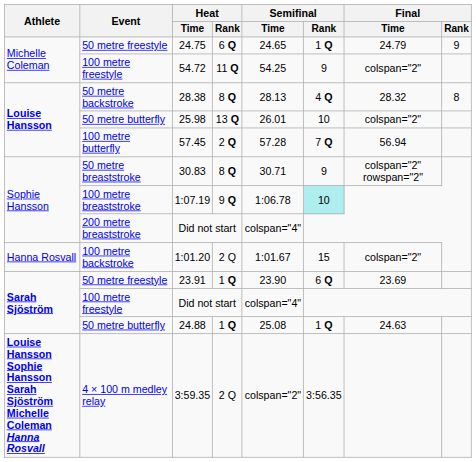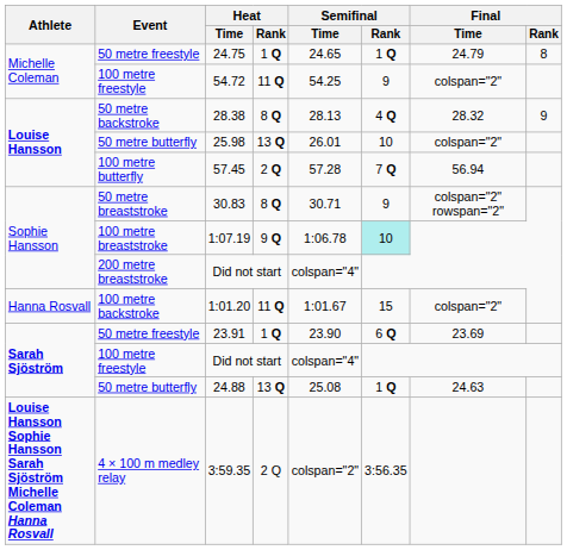24.75 | Heat / Rank: 6 Q -> 1 Q
24.75 | Final / Rank: 9 -> 8
28.38 | Final / Rank: 8 -> 9
1:01.20 | Heat / Rank: 2 Q -> 11 Q
24.88 | Heat / Rank: 1 Q -> 13 Q
